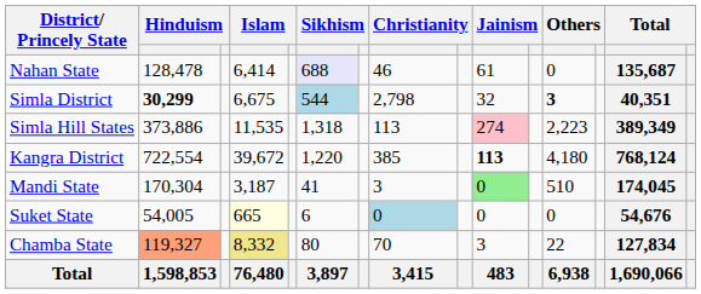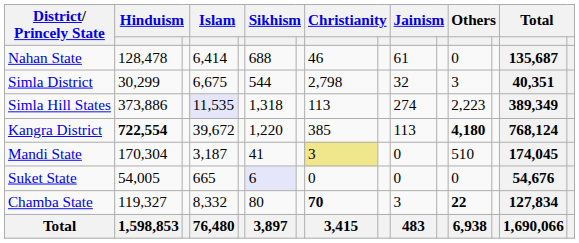Nahan State | column 6: lavender background -> no background
Simla District | column 2: bold -> normal
Simla District | column 6: lightblue background -> no background
Simla District | column 12: bold -> normal
Simla Hill States | column 4: no background -> lavender background
Simla Hill States | column 10: pink background -> no background
Kangra District | column 2: normal -> bold
Kangra District | column 10: bold -> normal
Kangra District | column 12: normal -> bold
Mandi State | column 8: no background -> khaki background
Mandi State | column 10: lightgreen background -> no background
Suket State | column 4: lightyellow background -> no background
Suket State | column 6: no background -> lavender background
Suket State | column 8: lightblue background -> no background
Chamba State | column 2: lightsalmon background -> no background
Chamba State | column 4: khaki background -> no background
Chamba State | column 8: normal -> bold
Chamba State | column 12: normal -> bold
